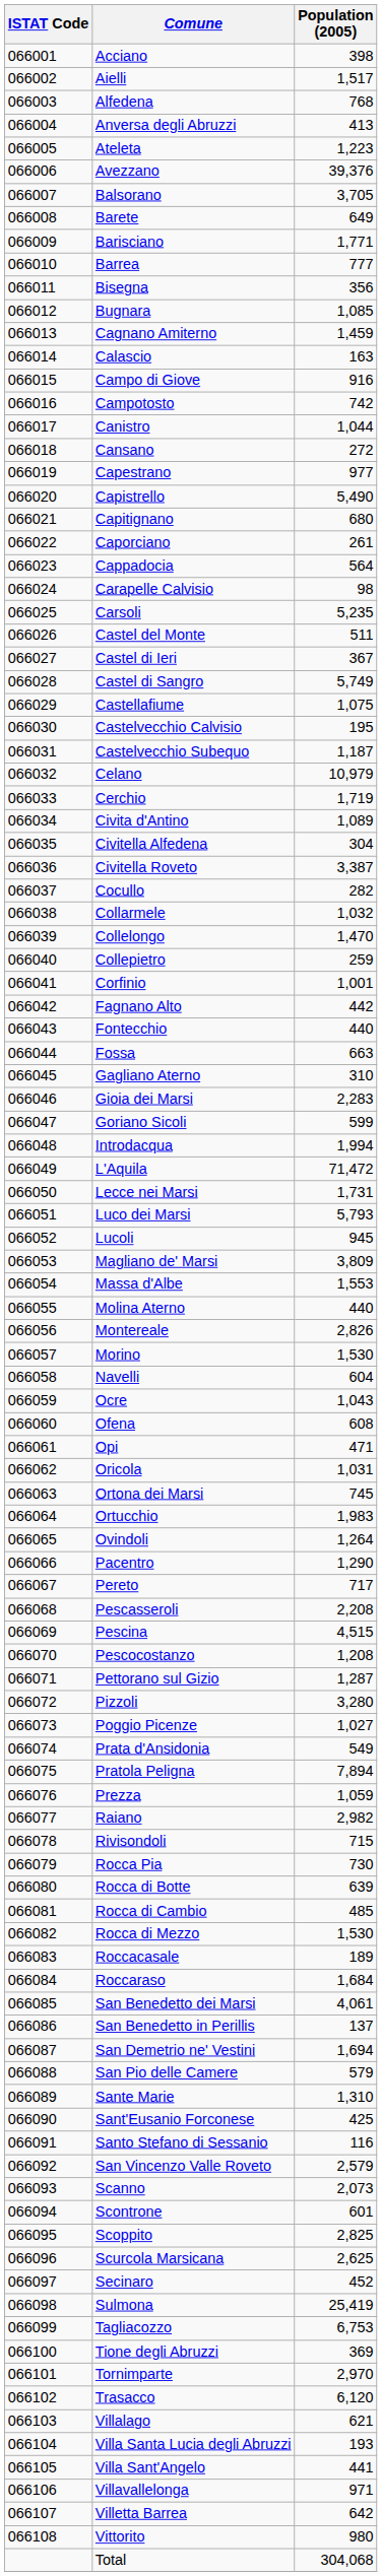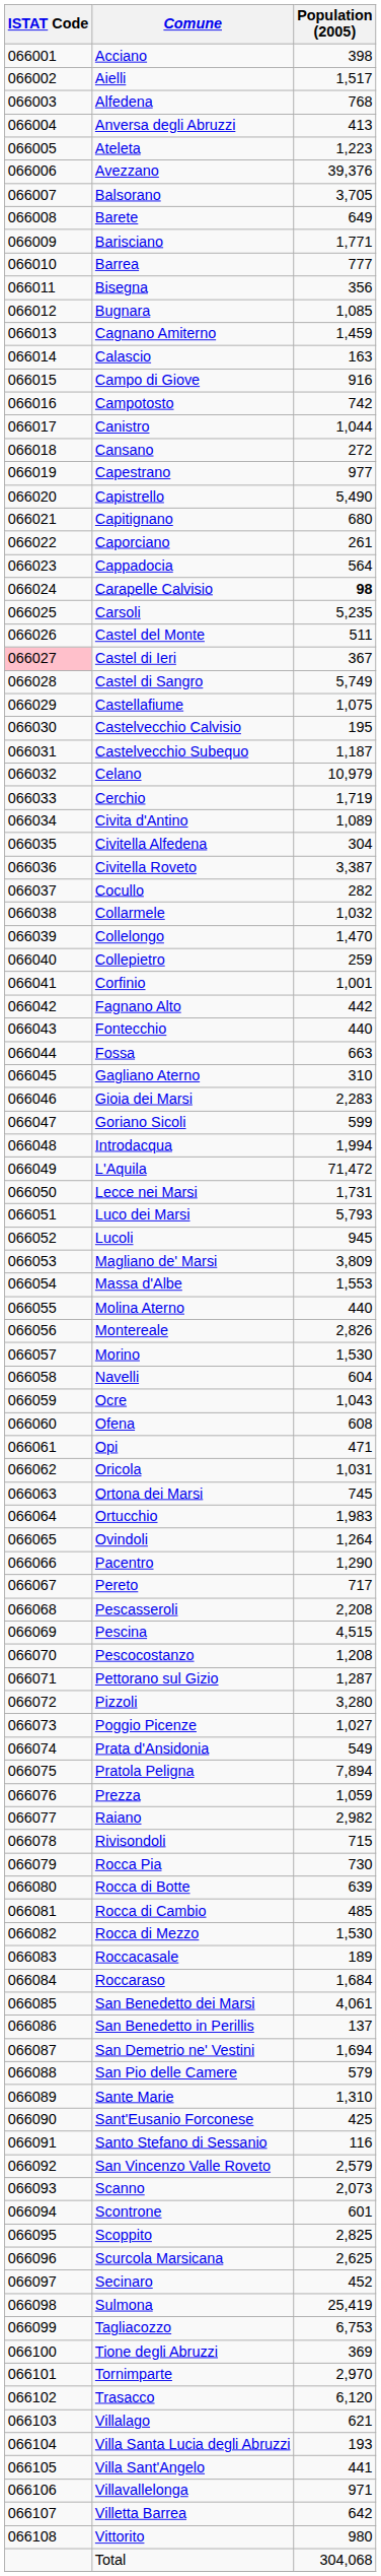Carapelle Calvisio | Population (2005): normal -> bold
Castel di Ieri | ISTAT Code: no background -> pink background
